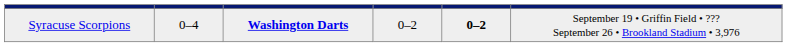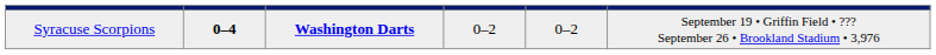Syracuse Scorpions | column 2: normal -> bold
Syracuse Scorpions | column 5: bold -> normal
